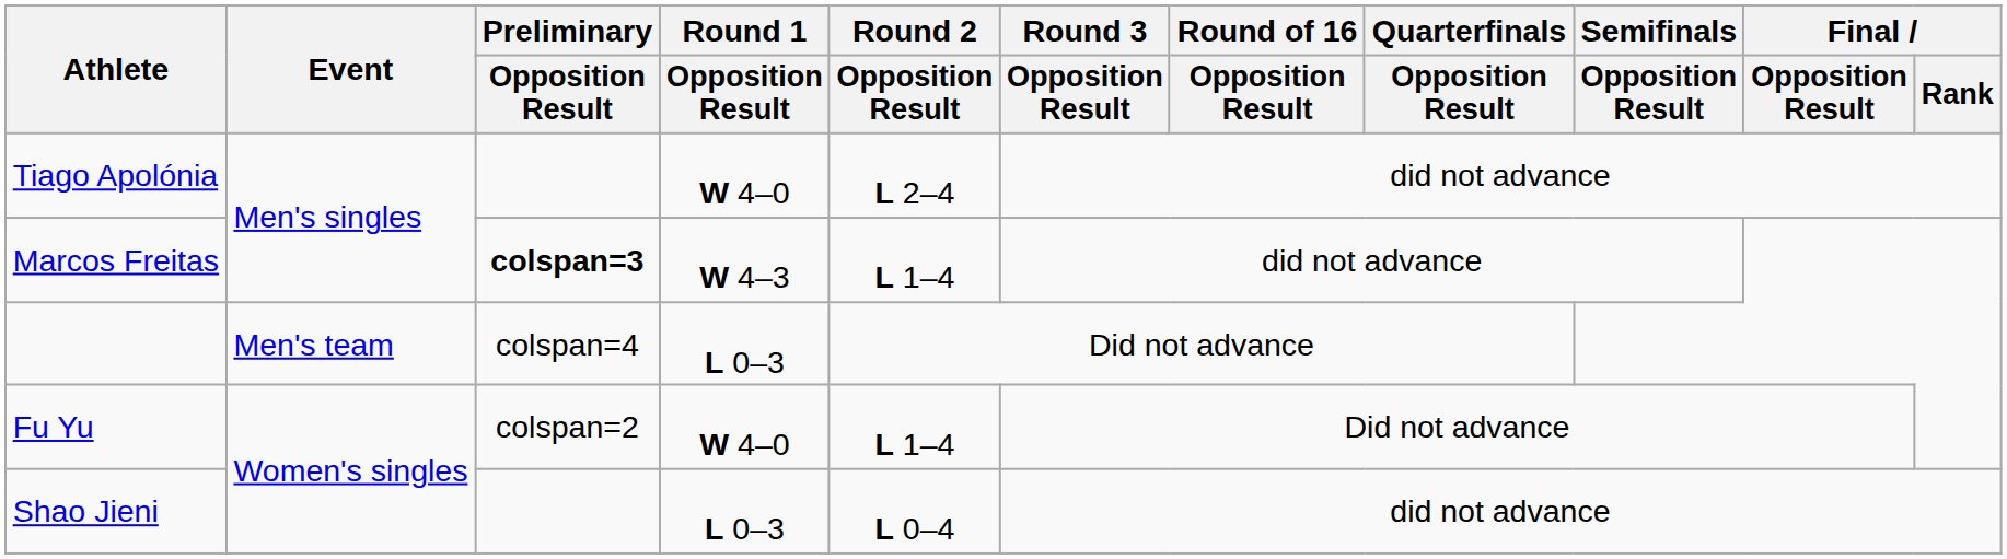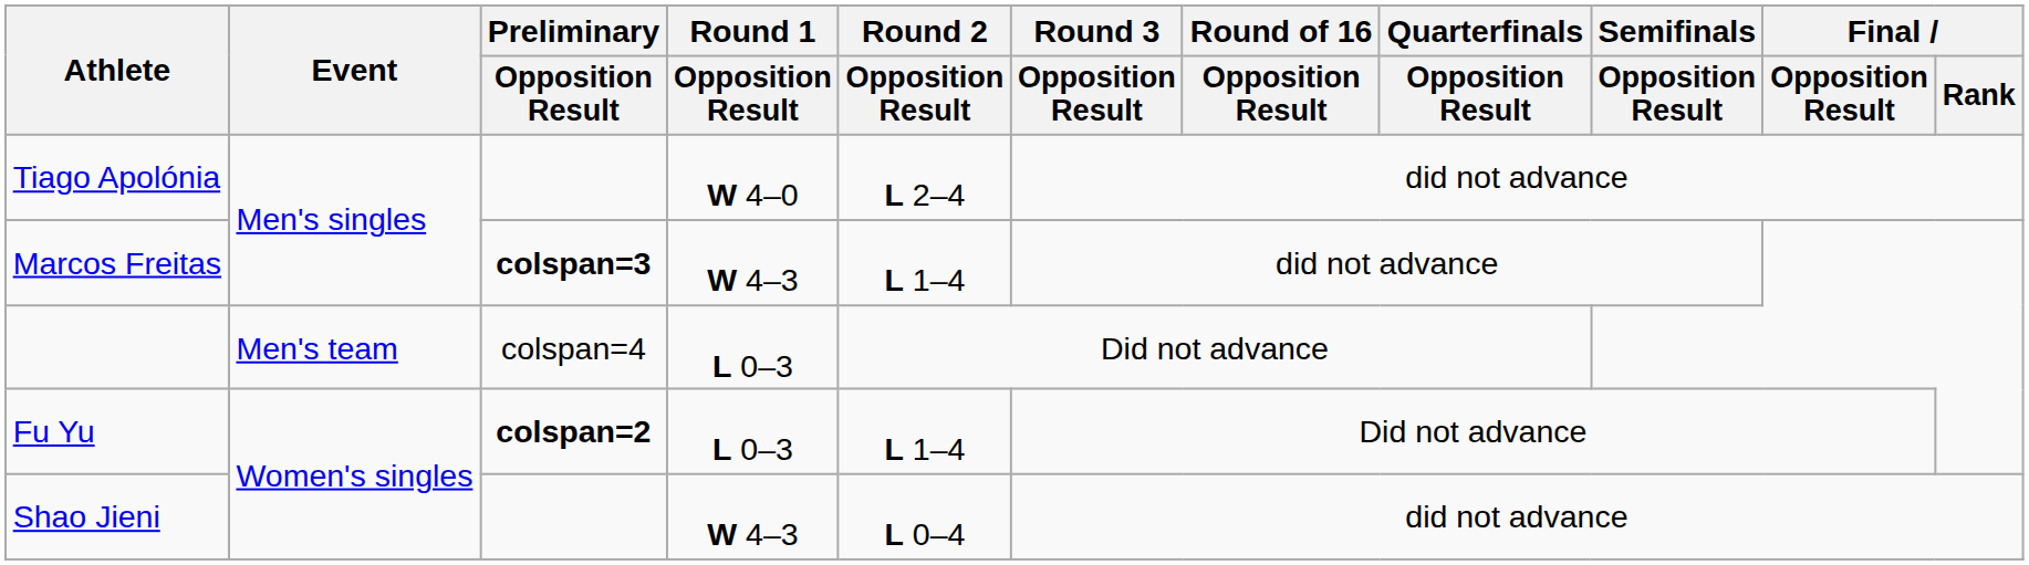Fu Yu | Preliminary / Opposition Result: normal -> bold
Fu Yu | Round 1 / Opposition Result: W 4–0 -> L 0–3
Shao Jieni | Round 1 / Opposition Result: L 0–3 -> W 4–3
